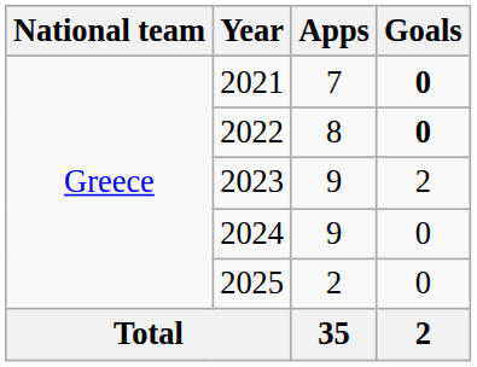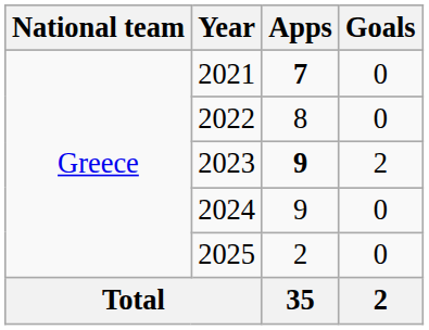2021 | Apps: normal -> bold
2021 | Goals: bold -> normal
2022 | Goals: bold -> normal
2023 | Apps: normal -> bold
